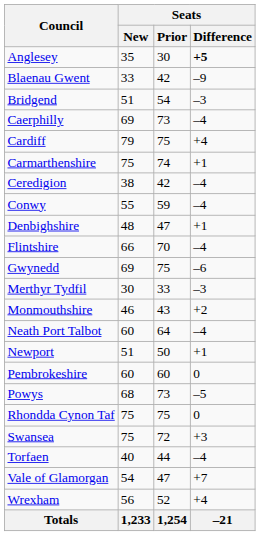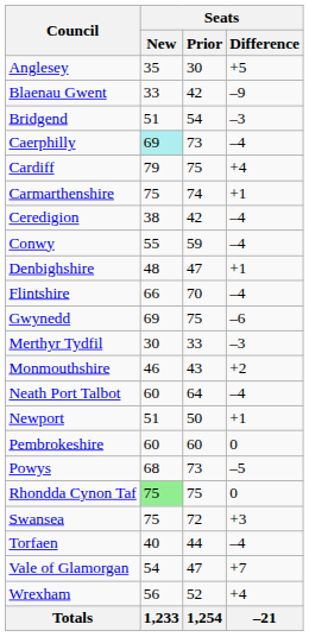Anglesey | Seats / Difference: bold -> normal
Caerphilly | Seats / New: no background -> paleturquoise background
Rhondda Cynon Taf | Seats / New: no background -> lightgreen background
